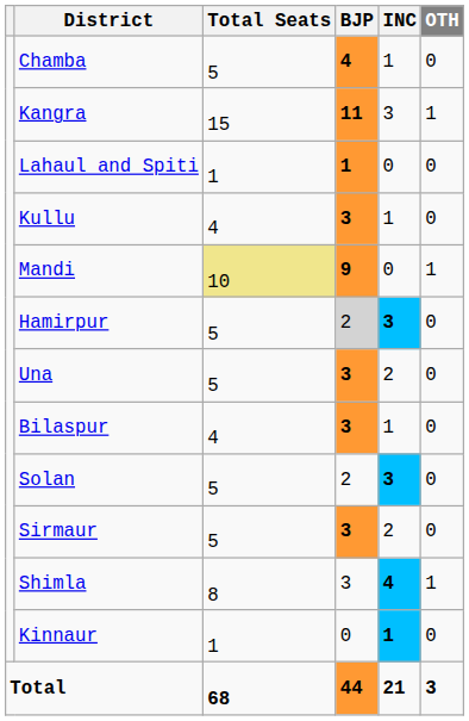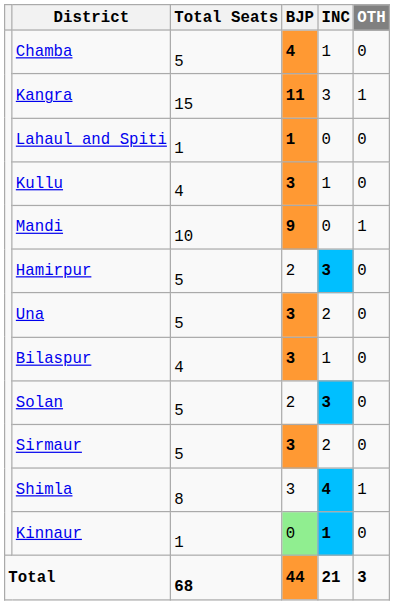Mandi | Total Seats: khaki background -> no background
Hamirpur | BJP: lightgrey background -> no background
Kinnaur | BJP: no background -> lightgreen background
